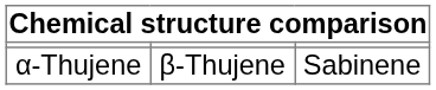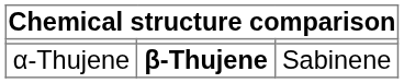α-Thujene | column 2: normal -> bold
